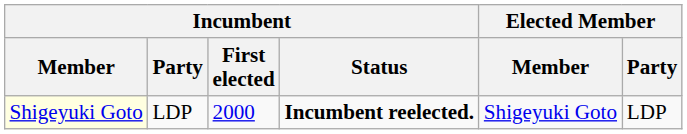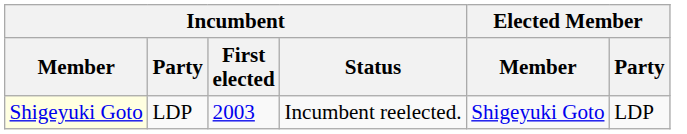row 3 | Incumbent / First elected: 2000 -> 2003
row 3 | Incumbent / Status: bold -> normal
